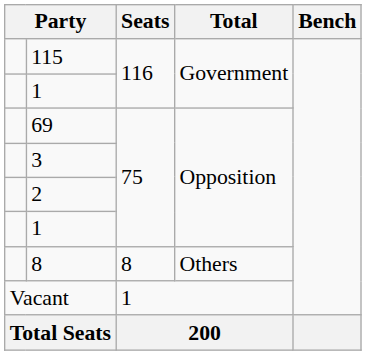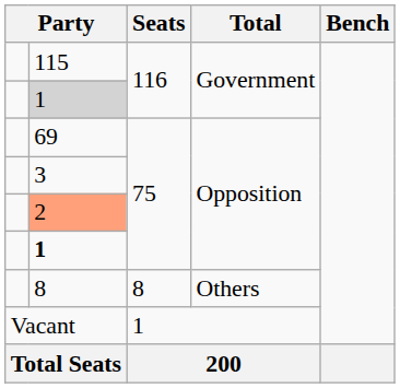1 / 116 | column 2: no background -> lightgrey background
2 | column 2: no background -> lightsalmon background
1 / 75 | column 2: normal -> bold
